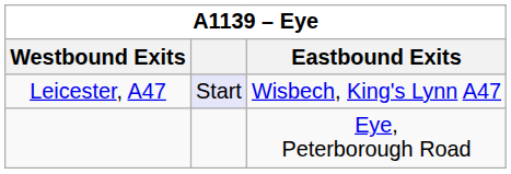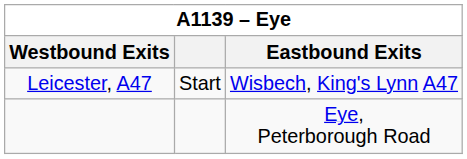Leicester, A47 | column 2: lavender background -> no background
